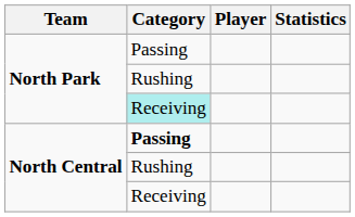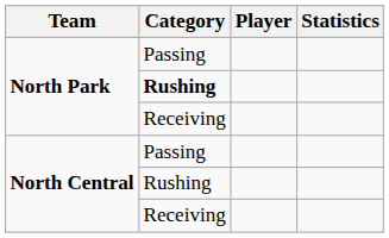North Park / Rushing | Category: normal -> bold
North Park / Receiving | Category: paleturquoise background -> no background
North Central / Passing | Category: bold -> normal
